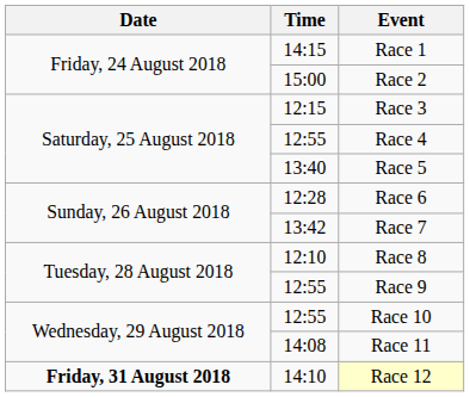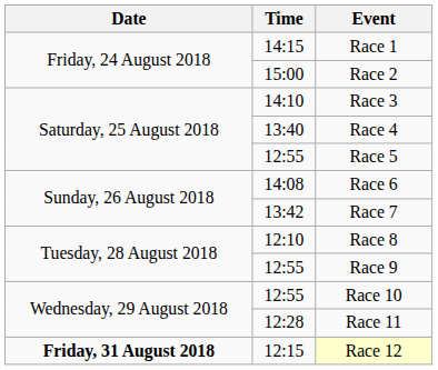Race 3 | Time: 12:15 -> 14:10
Race 4 | Time: 12:55 -> 13:40
Race 5 | Time: 13:40 -> 12:55
Race 6 | Time: 12:28 -> 14:08
Race 11 | Time: 14:08 -> 12:28
Race 12 | Time: 14:10 -> 12:15
